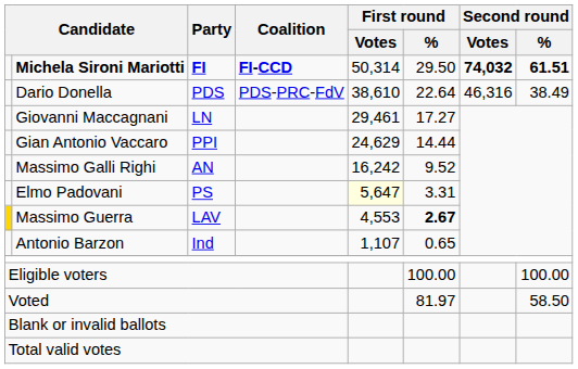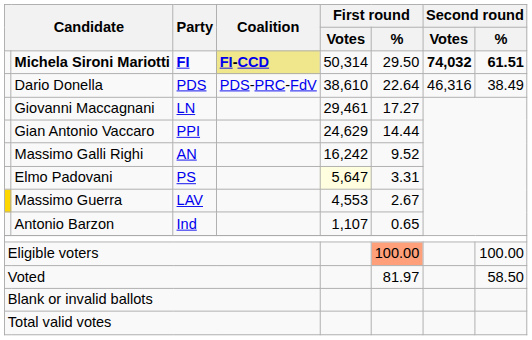Michela Sironi Mariotti | Coalition: no background -> khaki background
Massimo Guerra | First round / %: bold -> normal
Eligible voters | First round / %: no background -> lightsalmon background
